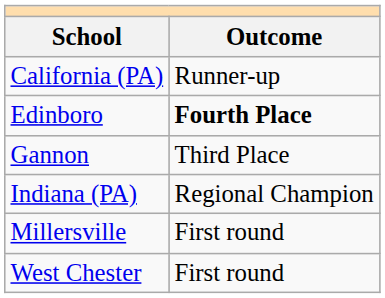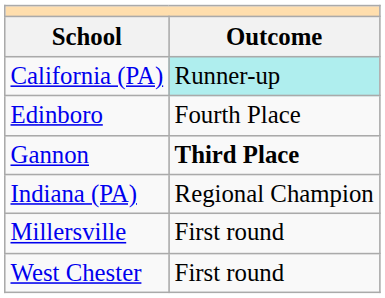California (PA) | Outcome: no background -> paleturquoise background
Edinboro | Outcome: bold -> normal
Gannon | Outcome: normal -> bold
